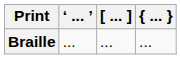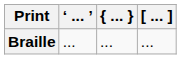columns swapped: [ ... ] <-> { ... }
